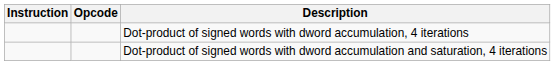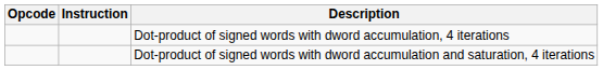columns swapped: Instruction <-> Opcode
